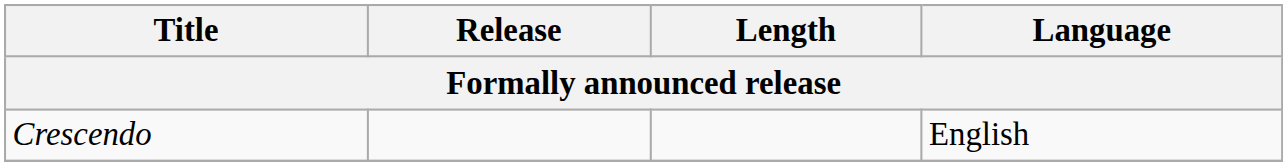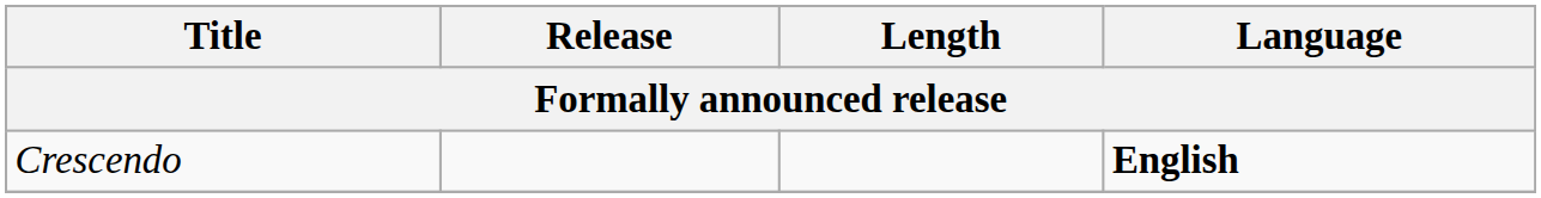Crescendo | Language: normal -> bold
